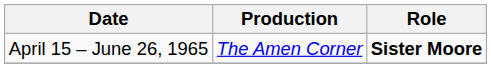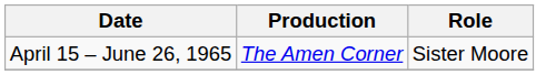April 15 – June 26, 1965 | Role: bold -> normal
